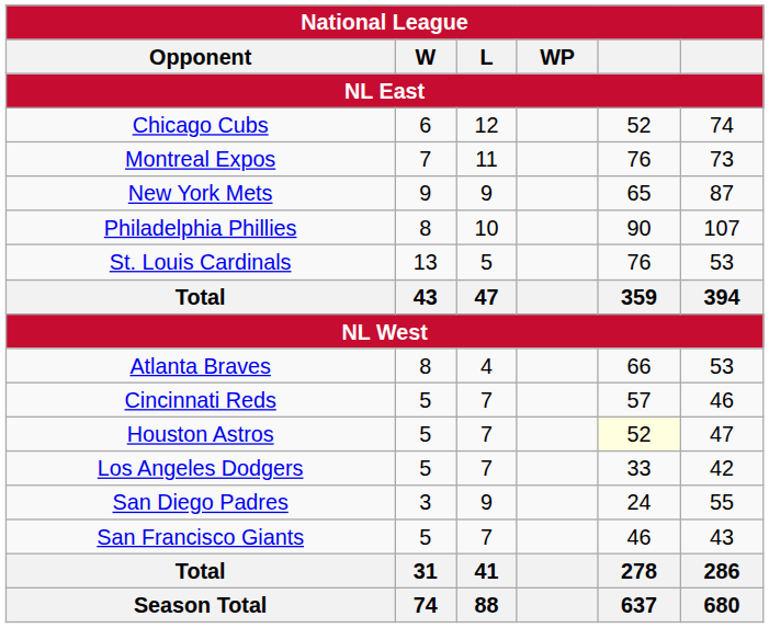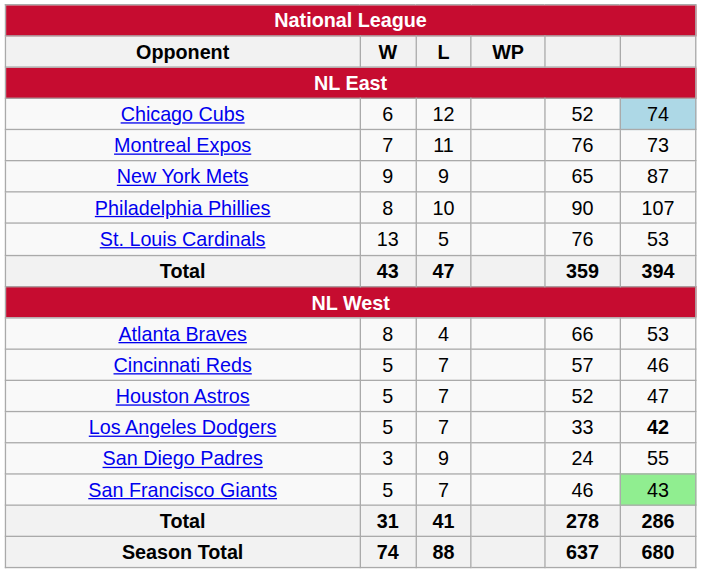Chicago Cubs | column 6: no background -> lightblue background
Houston Astros | column 5: lightyellow background -> no background
Los Angeles Dodgers | column 6: normal -> bold
San Francisco Giants | column 6: no background -> lightgreen background
